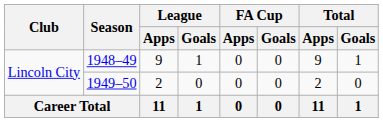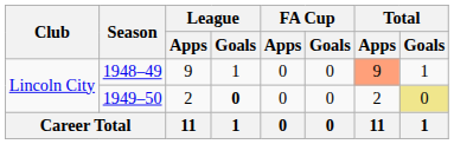1948–49 | Total / Apps: no background -> lightsalmon background
1949–50 | League / Goals: normal -> bold
1949–50 | Total / Goals: no background -> khaki background
